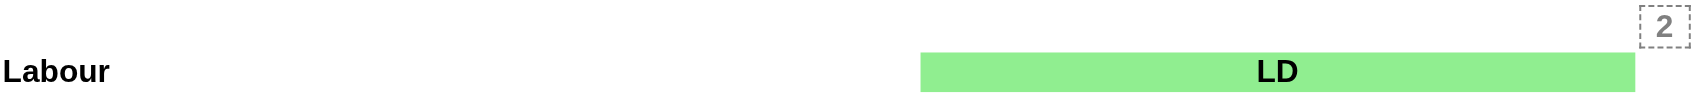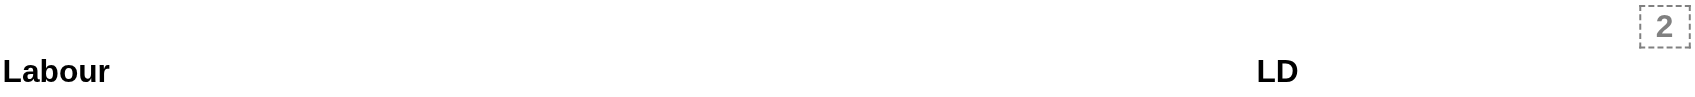Labour | column 2: lightgreen background -> no background
